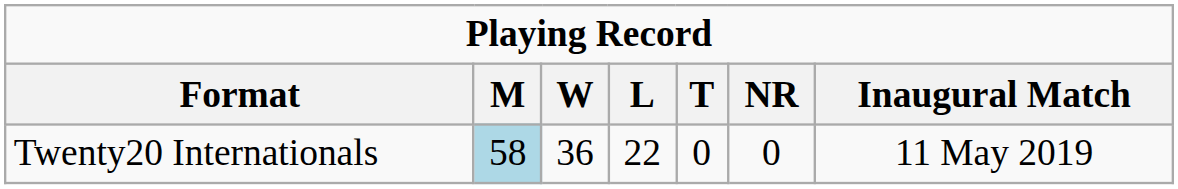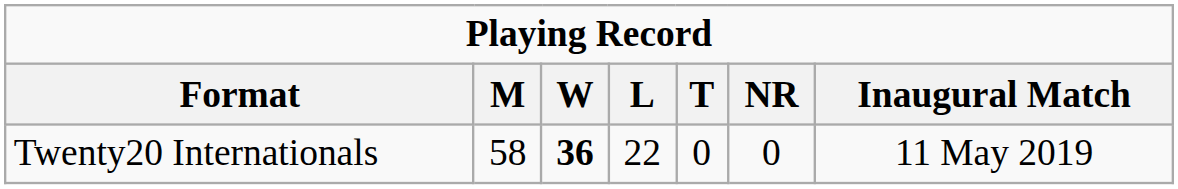Twenty20 Internationals | M: lightblue background -> no background
Twenty20 Internationals | W: normal -> bold
